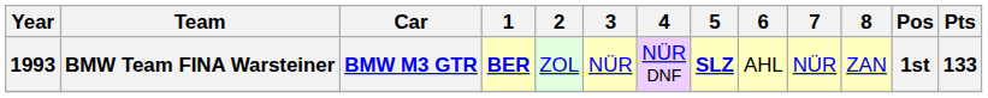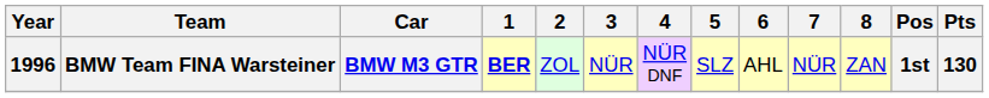BMW Team FINA Warsteiner | Year: 1993 -> 1996
BMW Team FINA Warsteiner | 5: bold -> normal
BMW Team FINA Warsteiner | Pts: 133 -> 130
